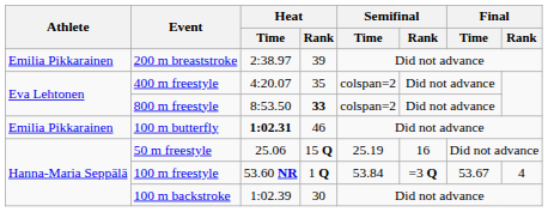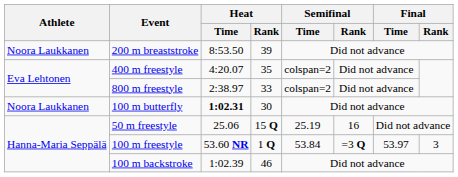200 m breaststroke | Athlete: Emilia Pikkarainen -> Noora Laukkanen
200 m breaststroke | Heat / Time: 2:38.97 -> 8:53.50
800 m freestyle | Heat / Time: 8:53.50 -> 2:38.97
800 m freestyle | Heat / Rank: bold -> normal
100 m butterfly | Athlete: Emilia Pikkarainen -> Noora Laukkanen
100 m butterfly | Heat / Rank: 46 -> 30
100 m freestyle | Final / Time: 53.67 -> 53.97
100 m freestyle | Final / Rank: 4 -> 3
100 m backstroke | Heat / Rank: 30 -> 46
